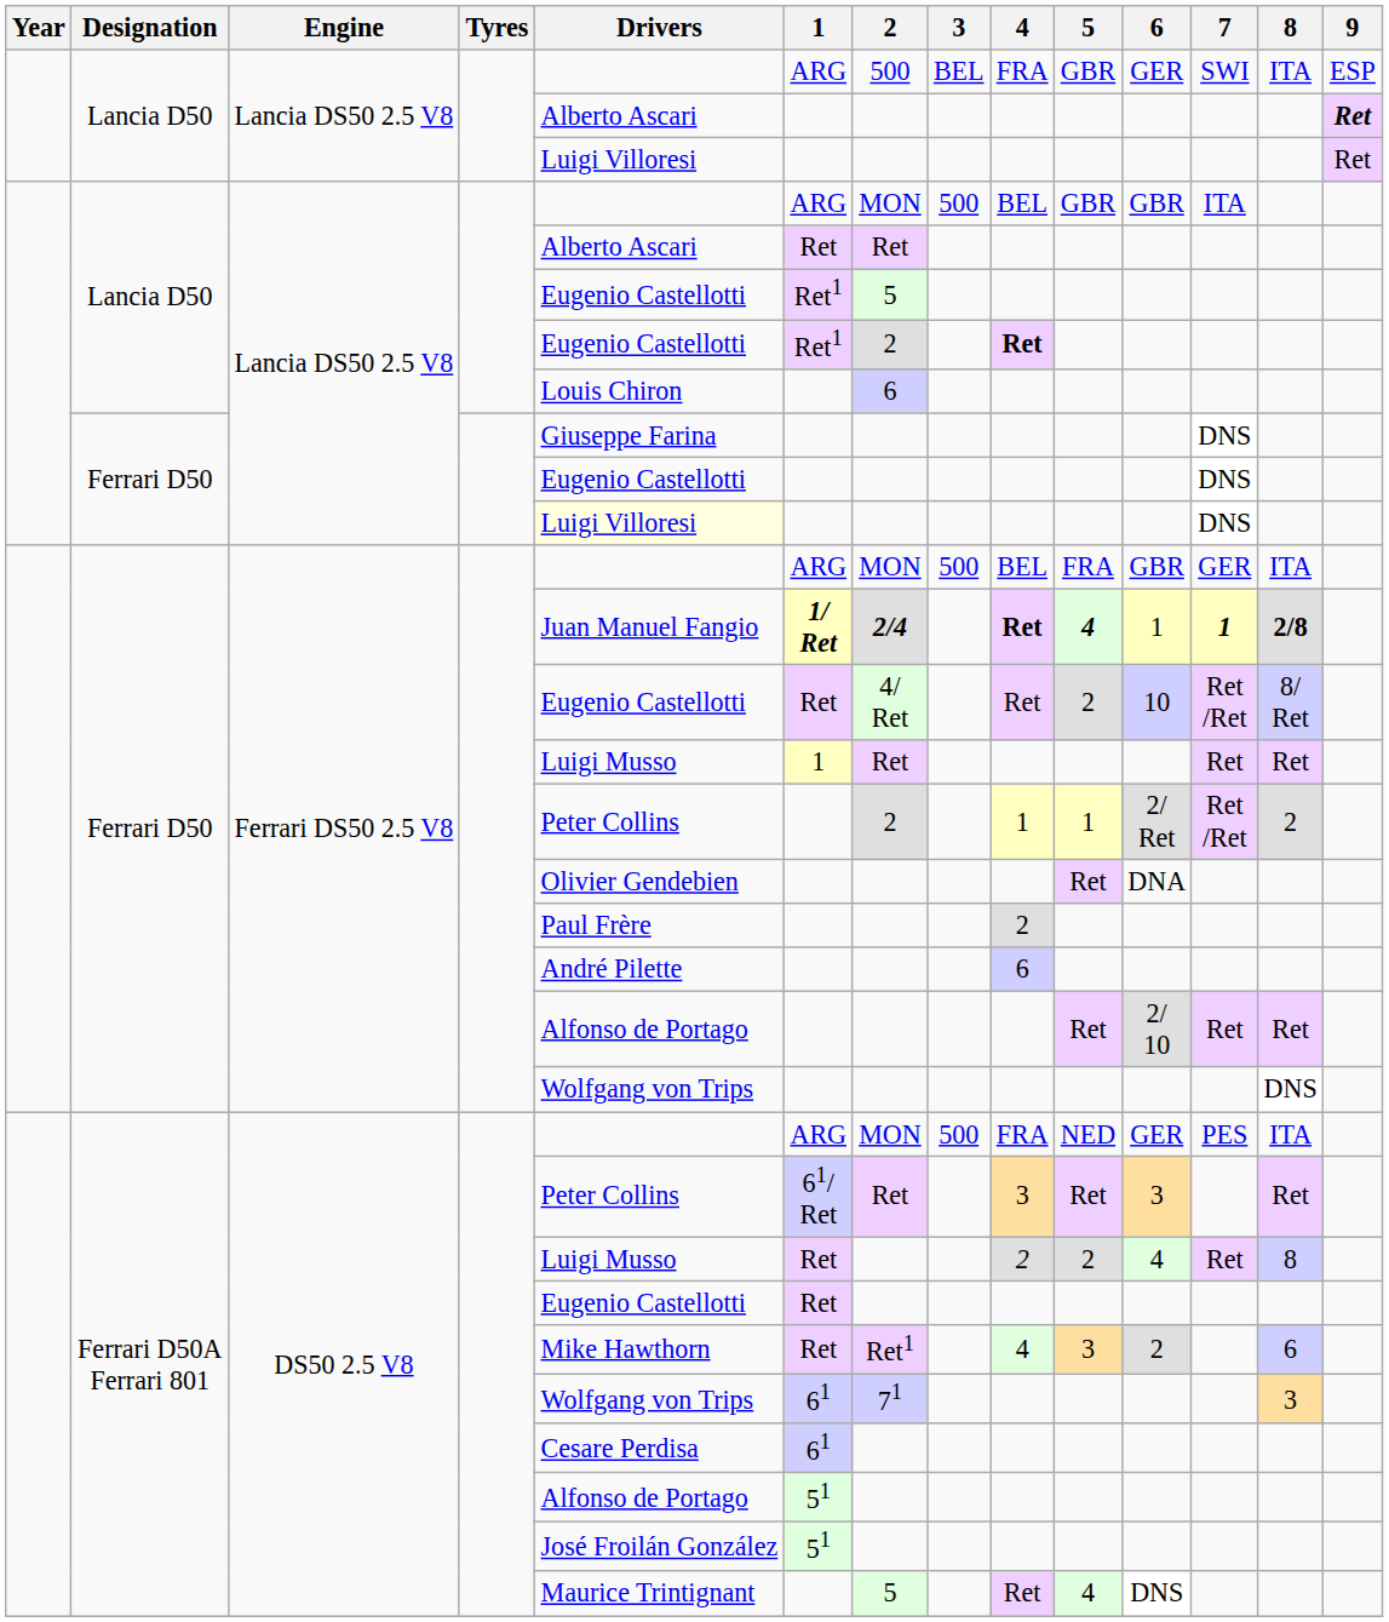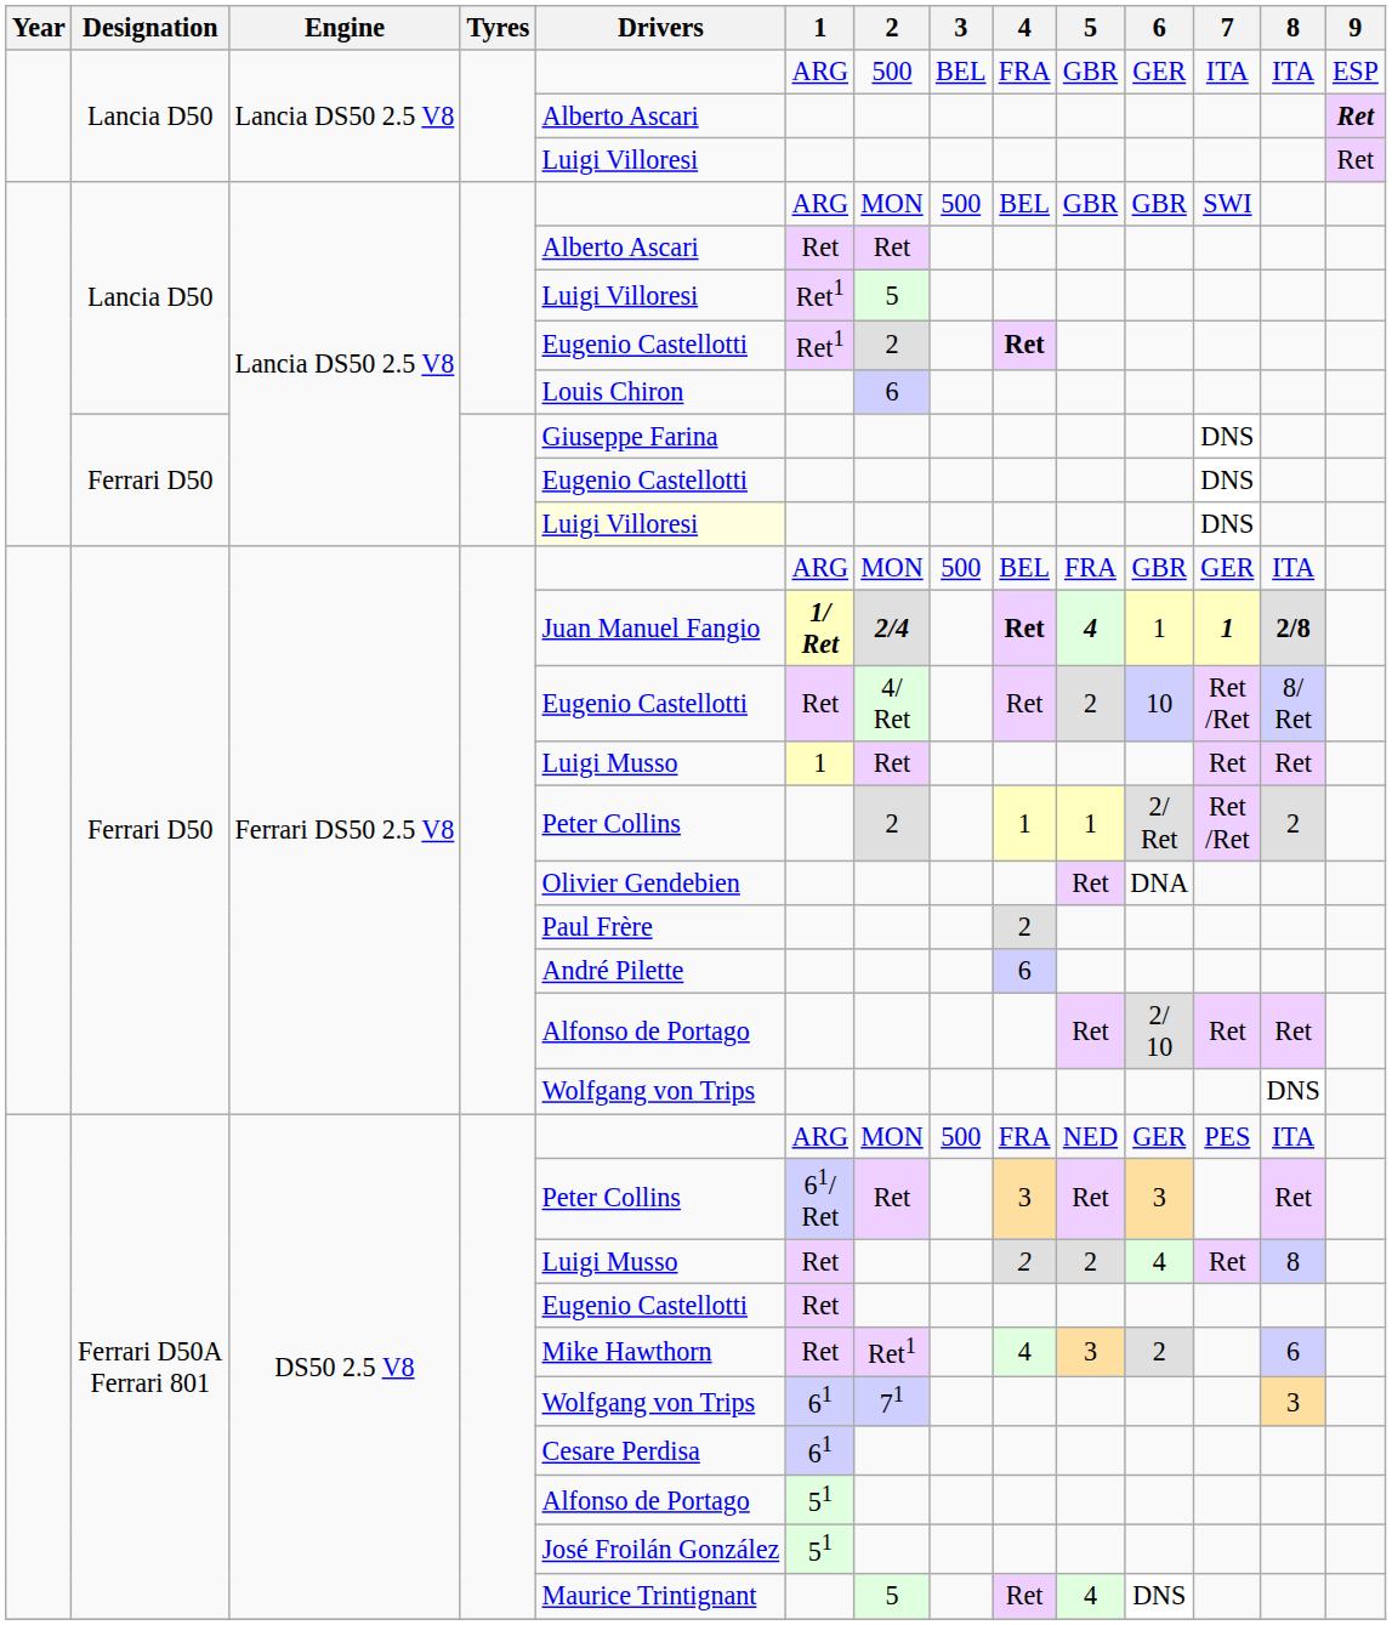row 2 | 7: SWI -> ITA
row 5 | 7: ITA -> SWI
row 7 | Drivers: Eugenio Castellotti -> Luigi Villoresi
